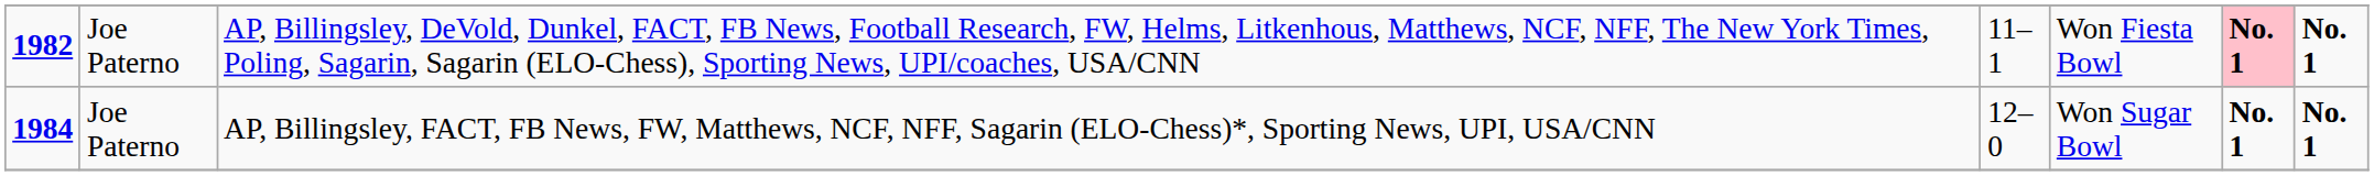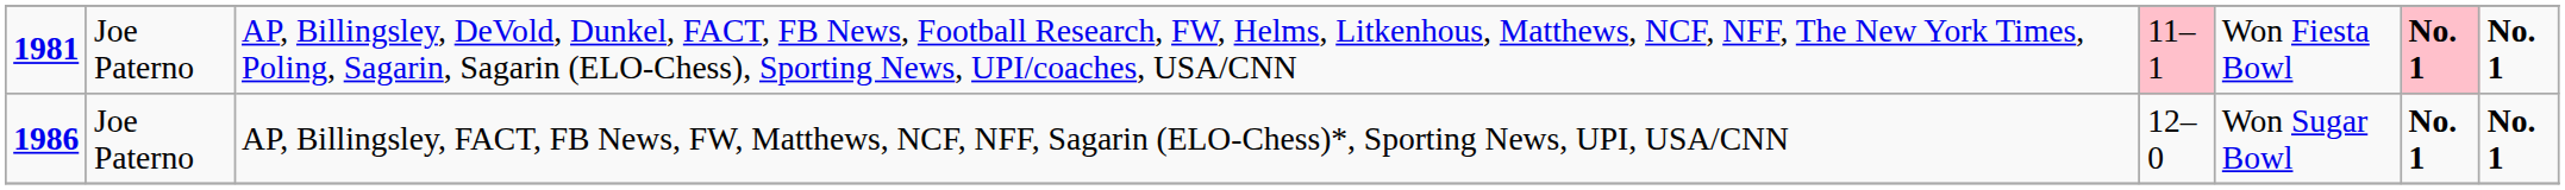row 1 | column 1: 1982 -> 1981
row 1 | column 4: no background -> pink background
row 2 | column 1: 1984 -> 1986
